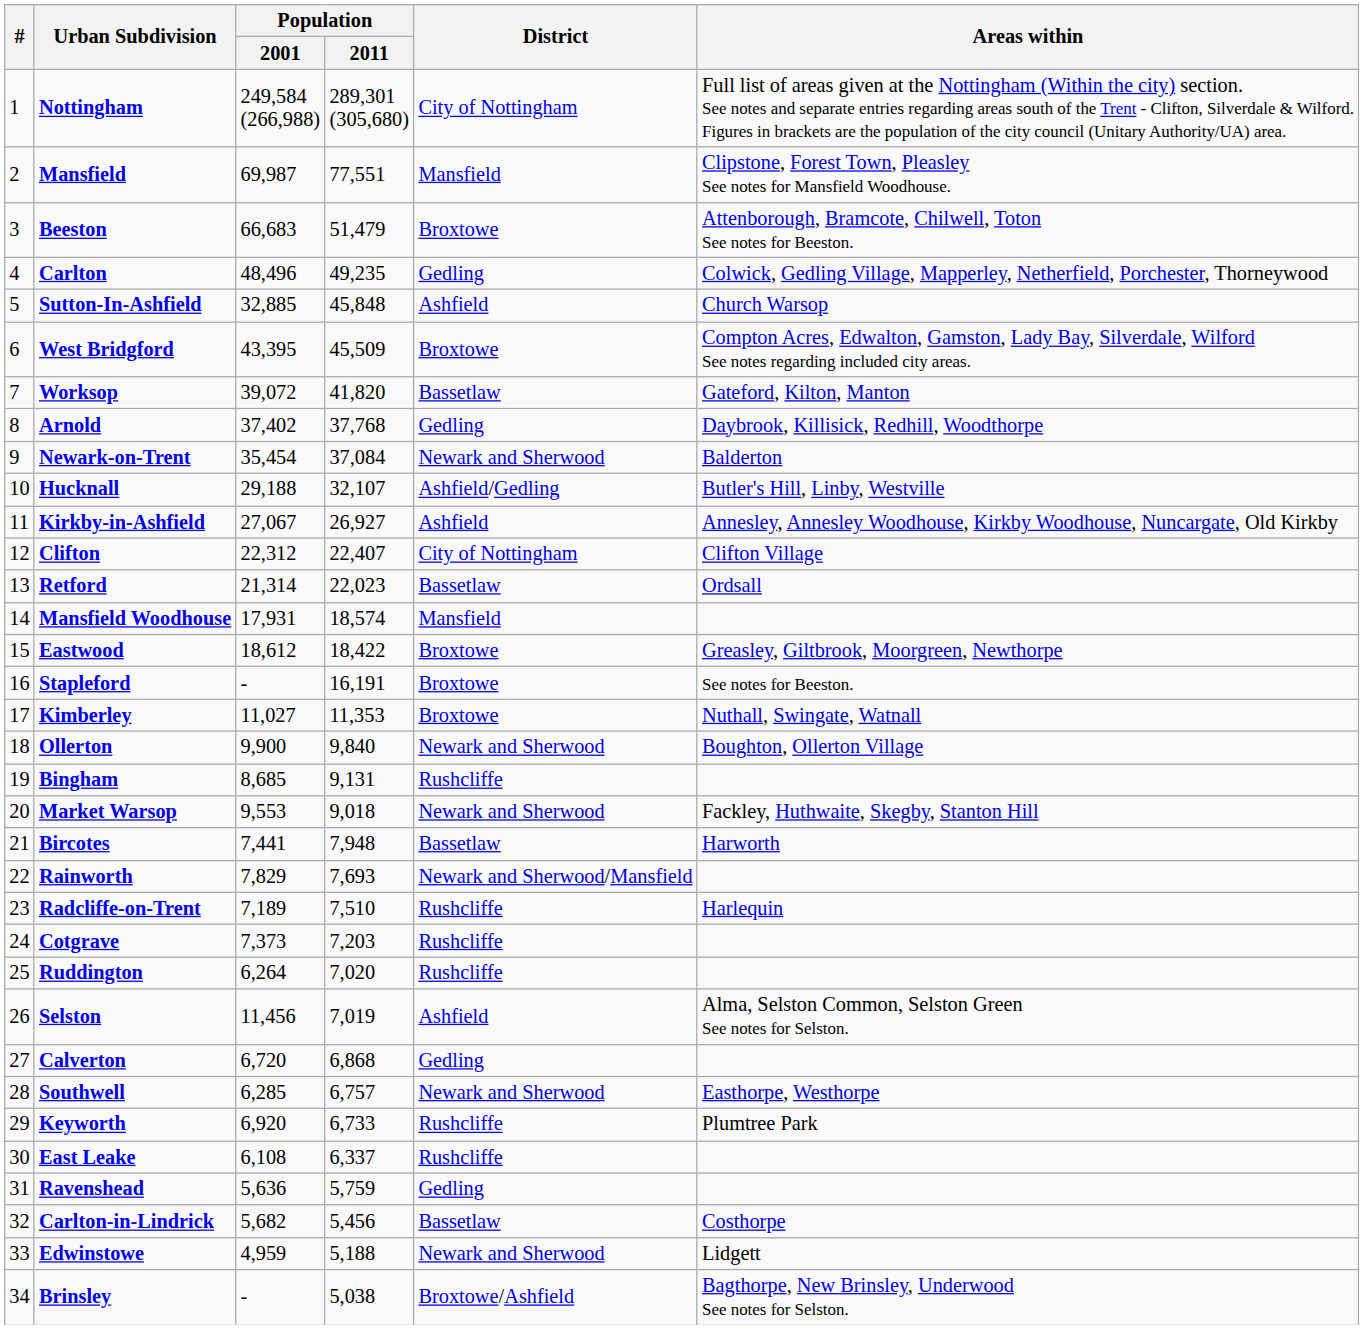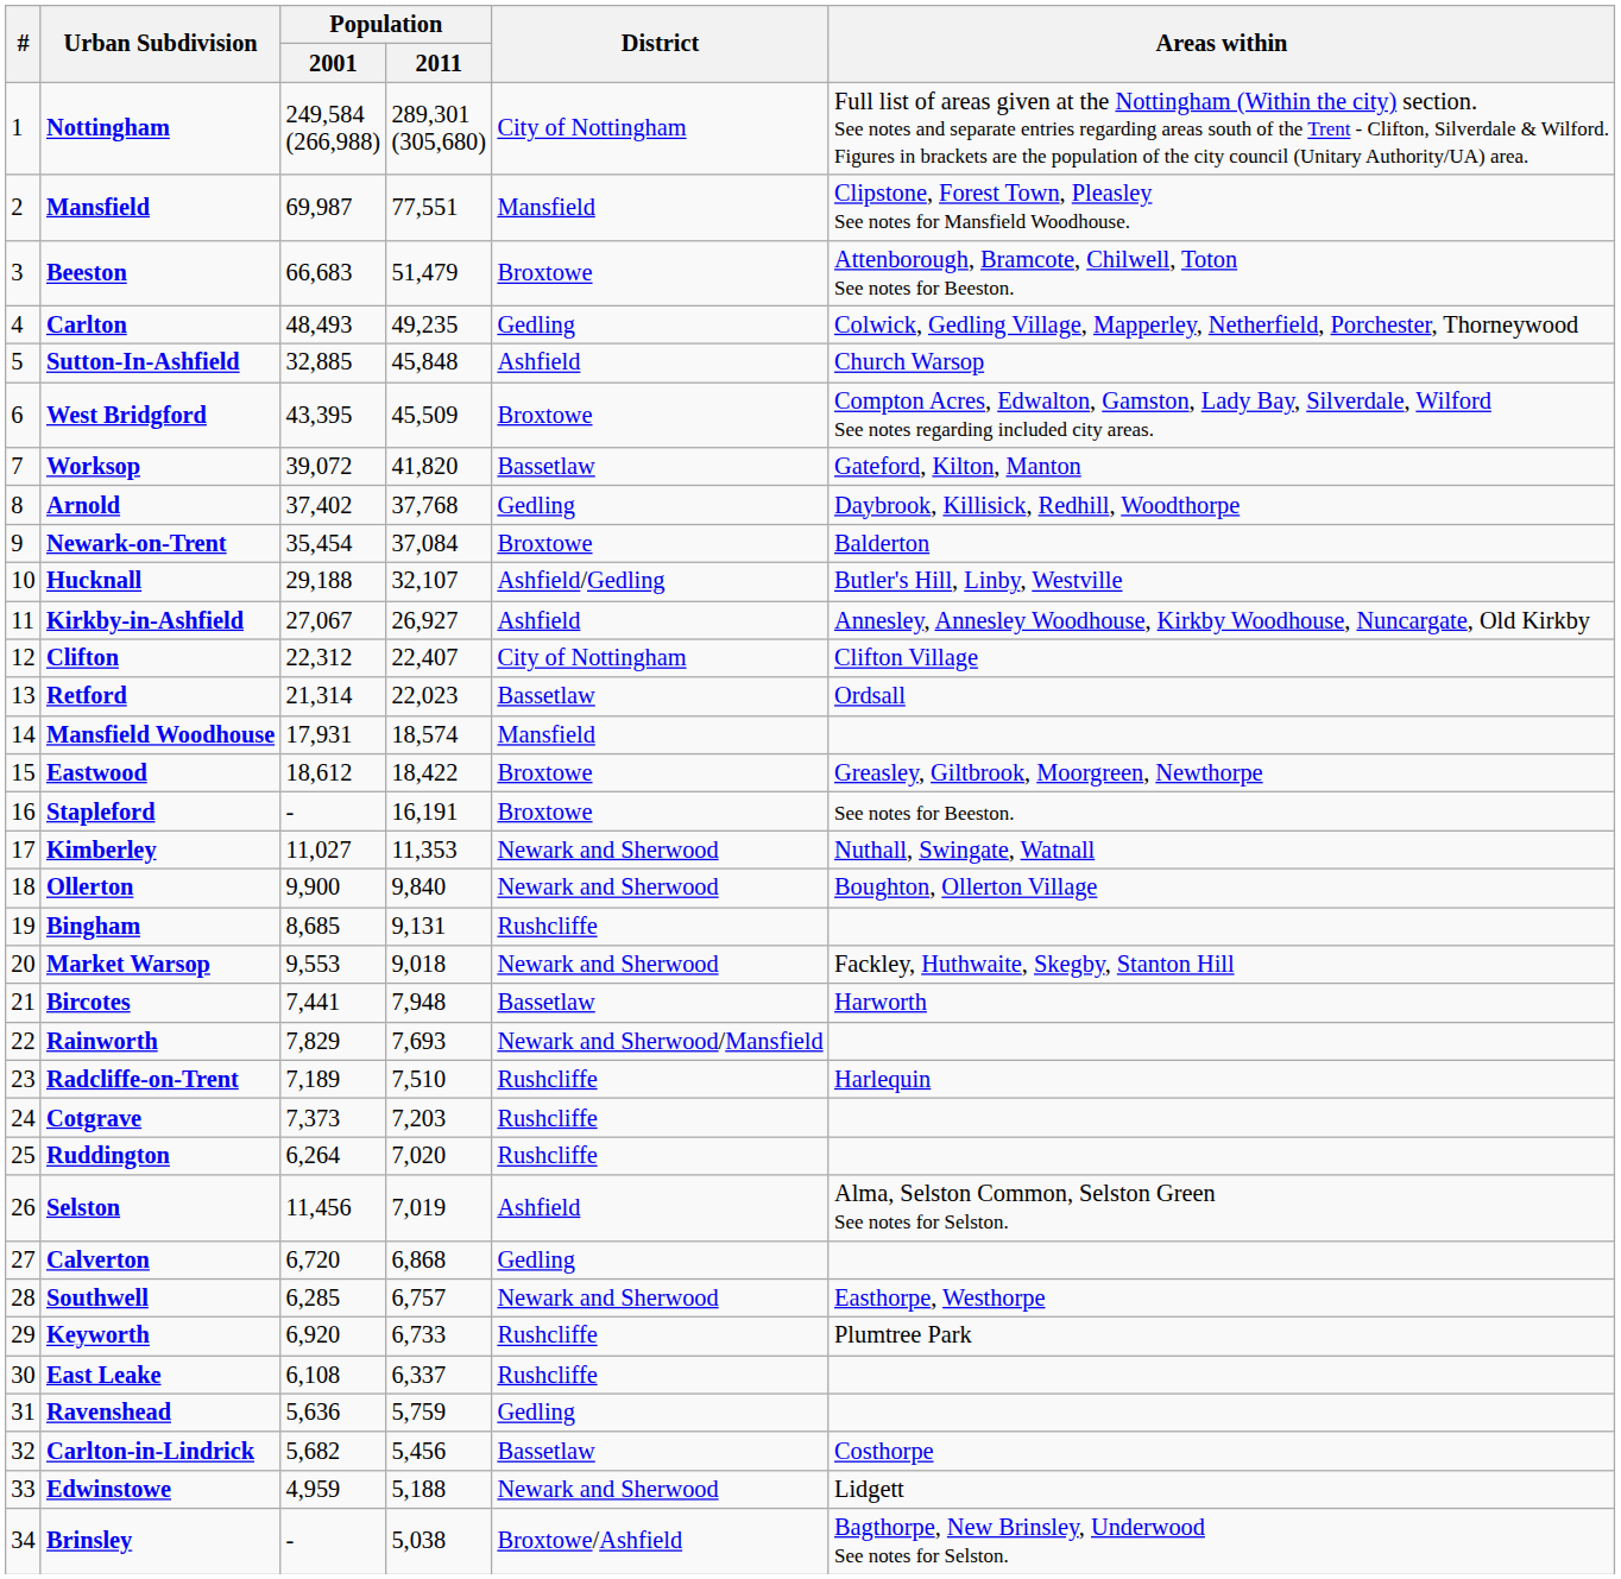Carlton | Population / 2001: 48,496 -> 48,493
Newark-on-Trent | District: Newark and Sherwood -> Broxtowe
Kimberley | District: Broxtowe -> Newark and Sherwood
